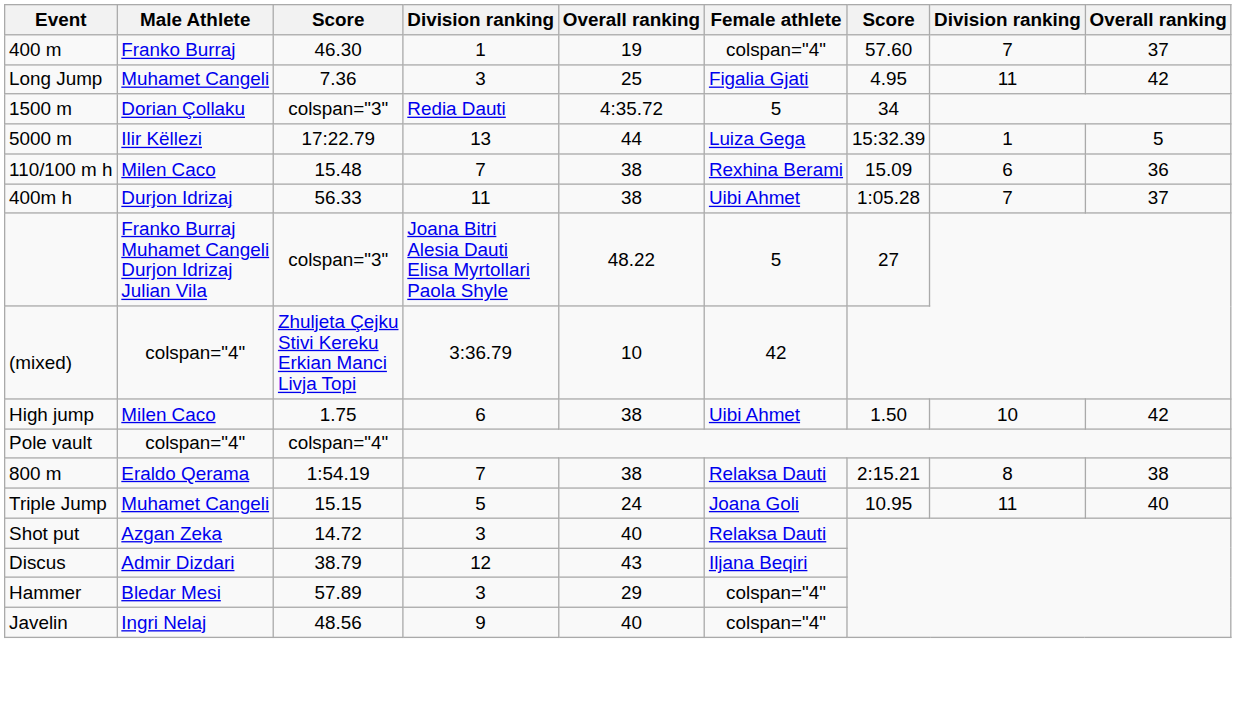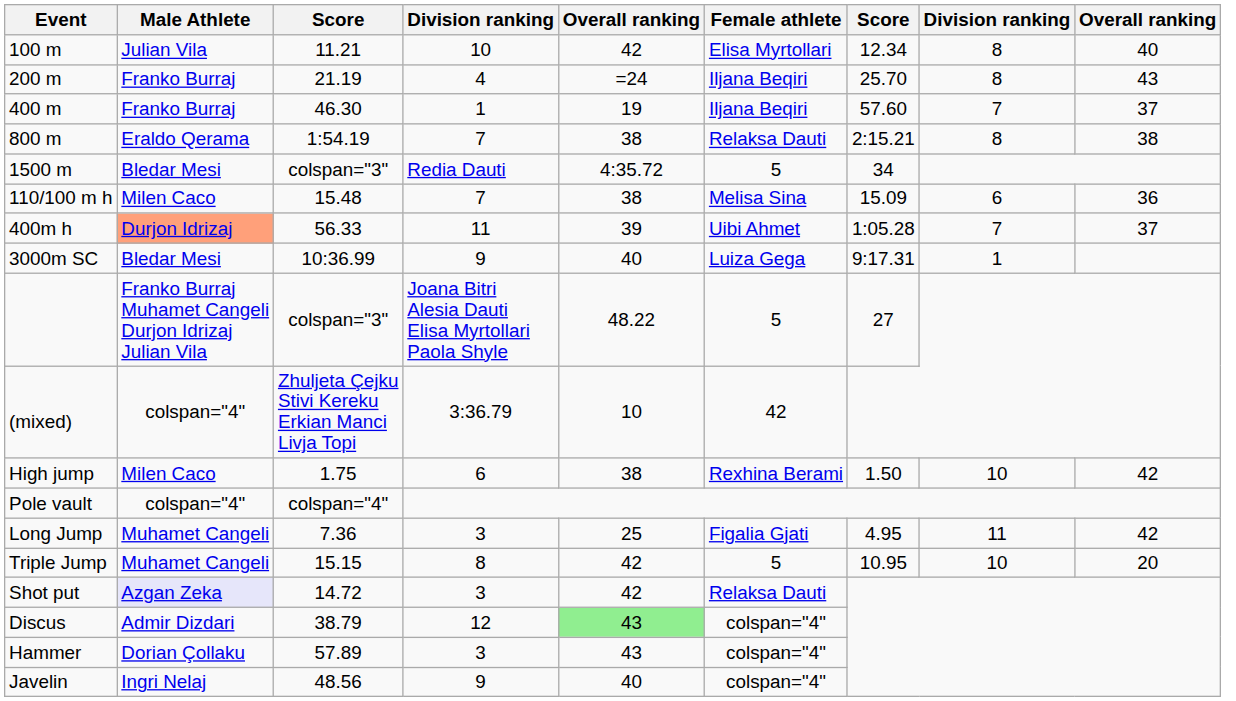+ row: 100 m | Julian Vila | 11.21 | 10 | 42 | Elisa Myrtollari | 12.34 | 8 | 40
+ row: 200 m | Franko Burraj | 21.19 | 4 | =24 | Iljana Beqiri | 25.70 | 8 | 43
400 m | Female athlete: colspan="4" -> Iljana Beqiri
rows swapped: 800 m <-> Long Jump
1500 m | Male Athlete: Dorian Çollaku -> Bledar Mesi
- row: 5000 m | Ilir Këllezi | 17:22.79 | 13 | 44 | Luiza Gega | 15:32.39 | 1 | 5
110/100 m h | Female athlete: Rexhina Berami -> Melisa Sina
400m h | Male Athlete: no background -> lightsalmon background
400m h | column 5: 38 -> 39
+ row: 3000m SC | Bledar Mesi | 10:36.99 | 9 | 40 | Luiza Gega | 9:17.31 | 1
High jump | Female athlete: Uibi Ahmet -> Rexhina Berami
Triple Jump | column 4: 5 -> 8
Triple Jump | column 5: 24 -> 42
Triple Jump | Female athlete: Joana Goli -> 5
Triple Jump | column 8: 11 -> 10
Triple Jump | column 9: 40 -> 20
Shot put | Male Athlete: no background -> lavender background
Shot put | column 5: 40 -> 42
Discus | column 5: no background -> lightgreen background
Discus | Female athlete: Iljana Beqiri -> colspan="4"
Hammer | Male Athlete: Bledar Mesi -> Dorian Çollaku
Hammer | column 5: 29 -> 43
